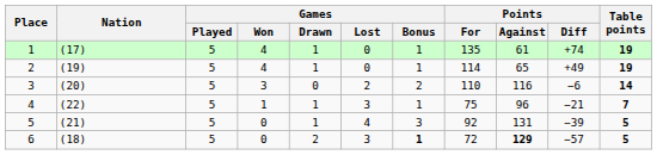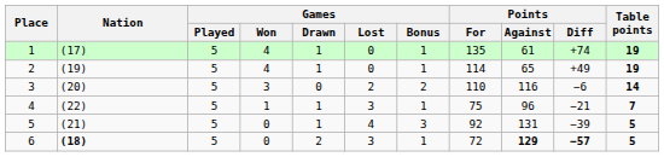6 | Nation: normal -> bold
6 | Games / Bonus: bold -> normal
6 | Points / Diff: normal -> bold
